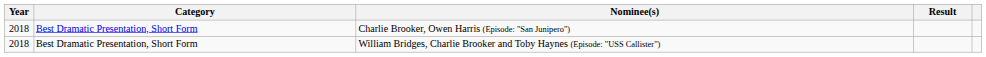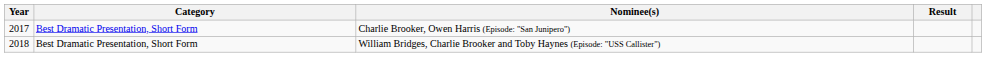Charlie Brooker, Owen Harris (Episode: "San Junipero") | Year: 2018 -> 2017
